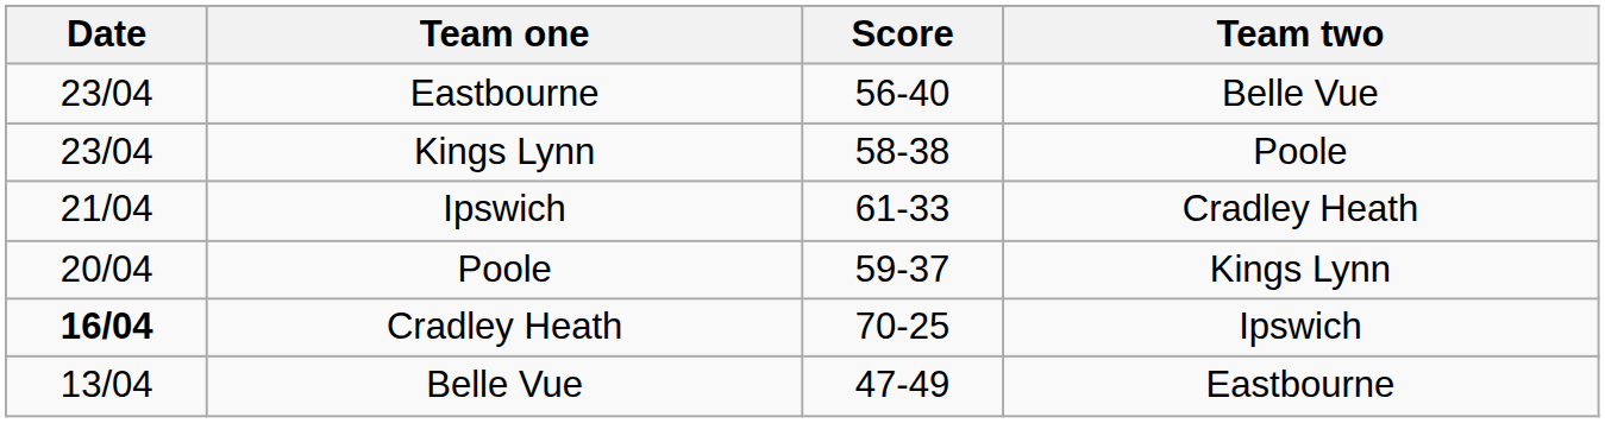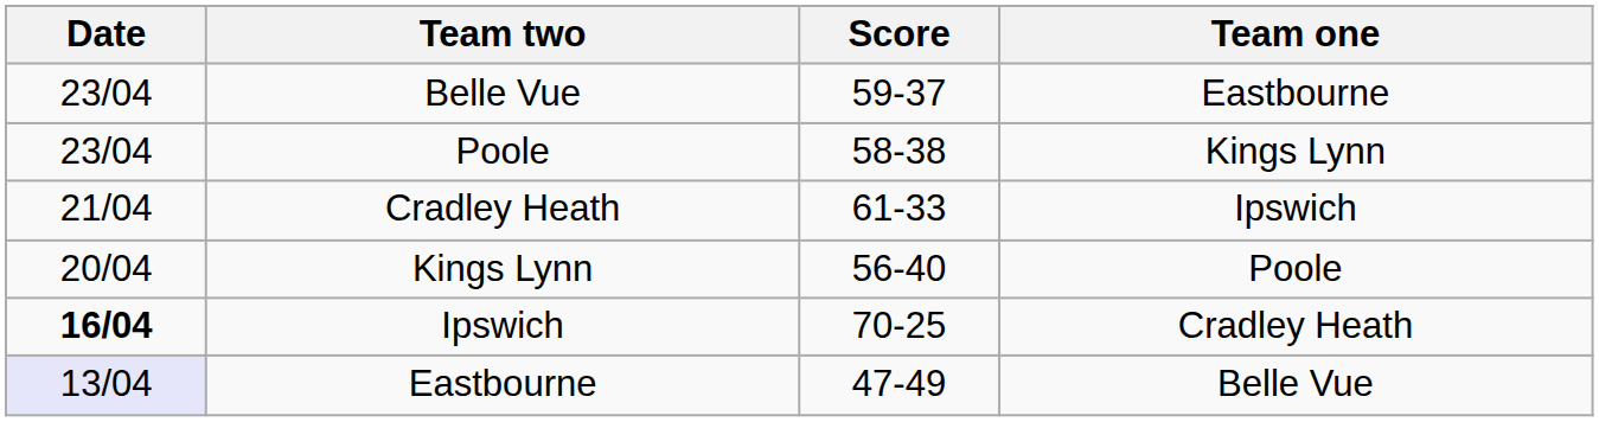columns swapped: Team one <-> Team two
row 2 | Score: 56-40 -> 59-37
row 5 | Score: 59-37 -> 56-40
row 7 | Date: no background -> lavender background
